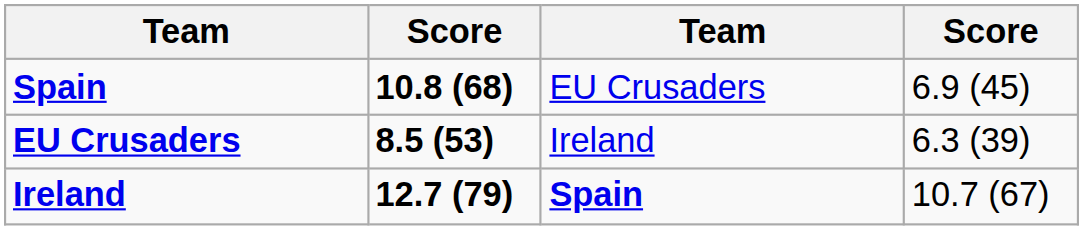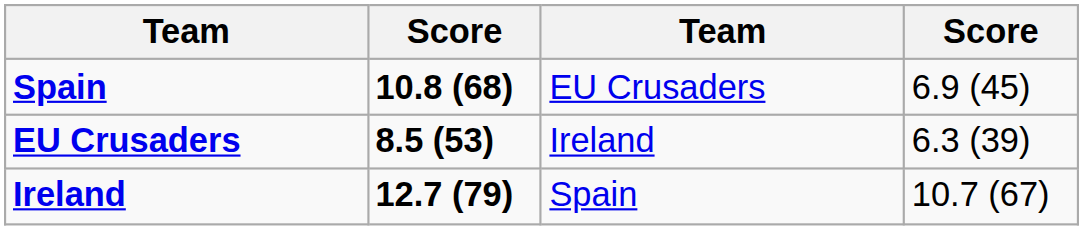row 4 | column 3: bold -> normal
